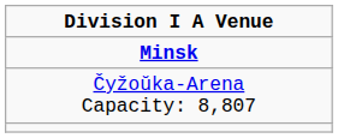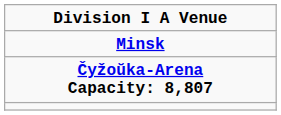row 3 | column 1: normal -> bold
